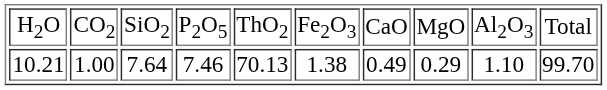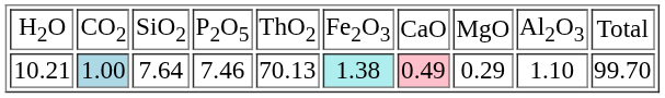10.21 | column 2: no background -> lightblue background
10.21 | column 6: no background -> paleturquoise background
10.21 | column 7: no background -> pink background
